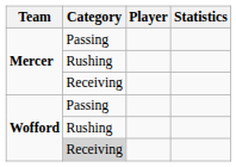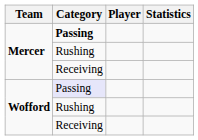Mercer / Passing | Category: normal -> bold
Wofford / Passing | Category: no background -> lavender background
Wofford / Receiving | Category: lightgrey background -> no background
